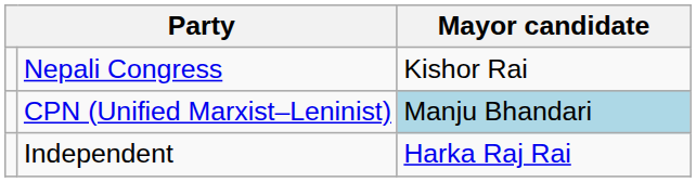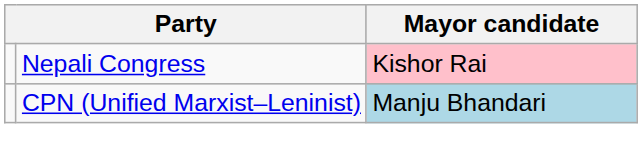Nepali Congress | Mayor candidate: no background -> pink background
- row: Independent | Harka Raj Rai
